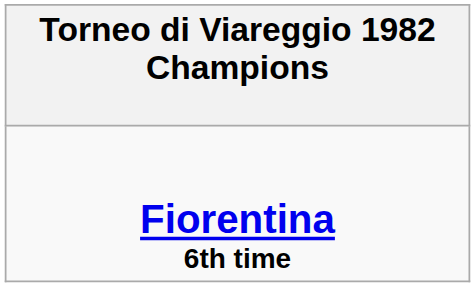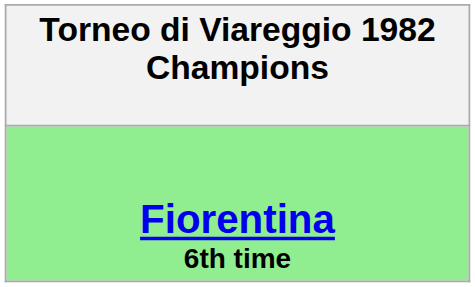row 2 | column 1: no background -> lightgreen background
